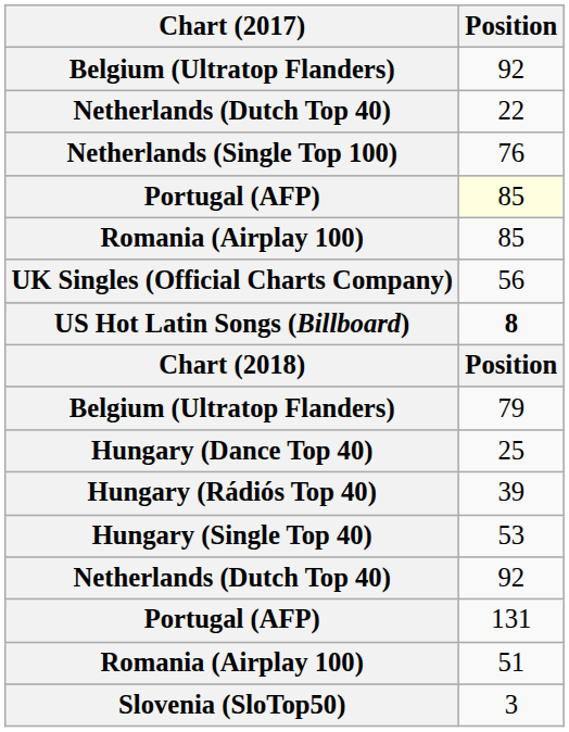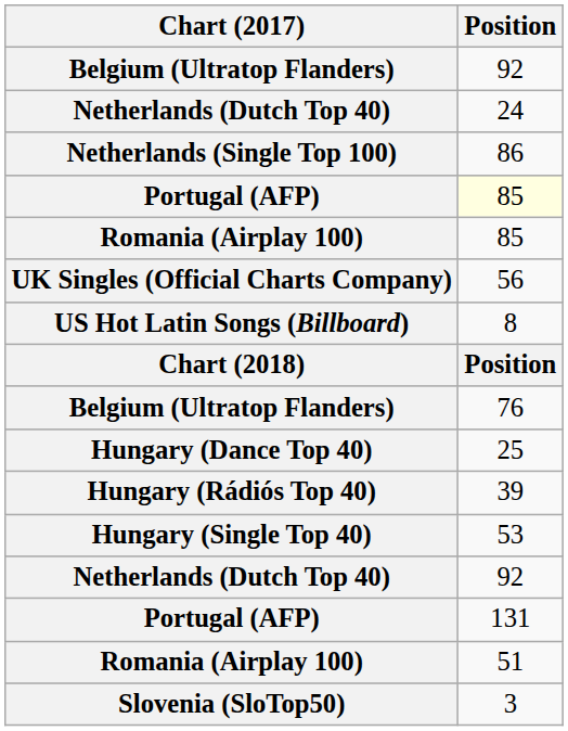row 3 | Position: 22 -> 24
row 4 | Position: 76 -> 86
row 8 | Position: bold -> normal
row 10 | Position: 79 -> 76
